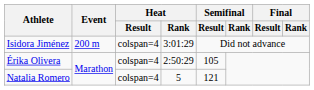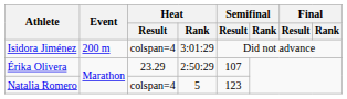Érika Olivera | Heat / Result: colspan=4 -> 23.29
Érika Olivera | Semifinal / Result: 105 -> 107
Natalia Romero | Semifinal / Result: 121 -> 123
